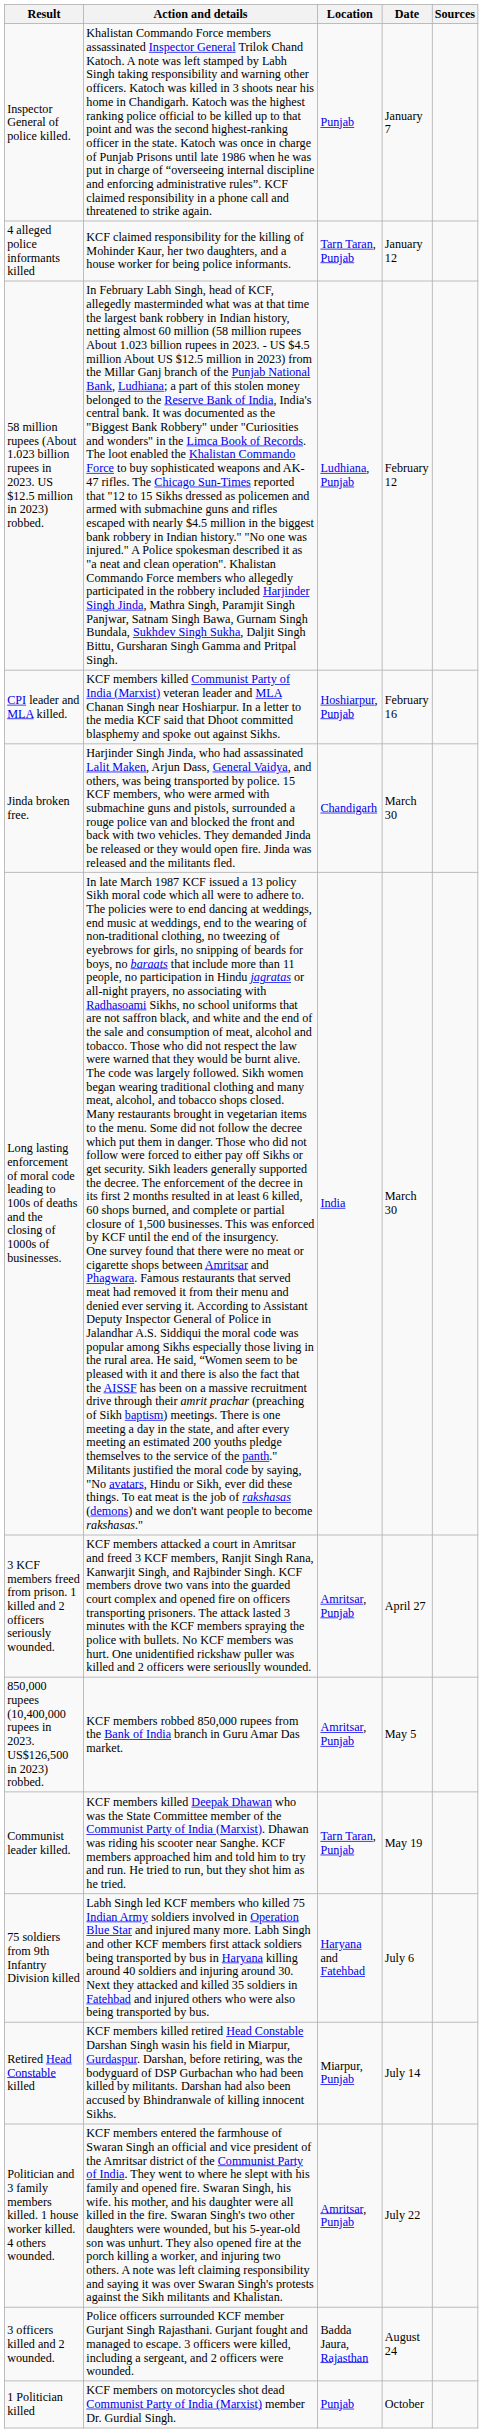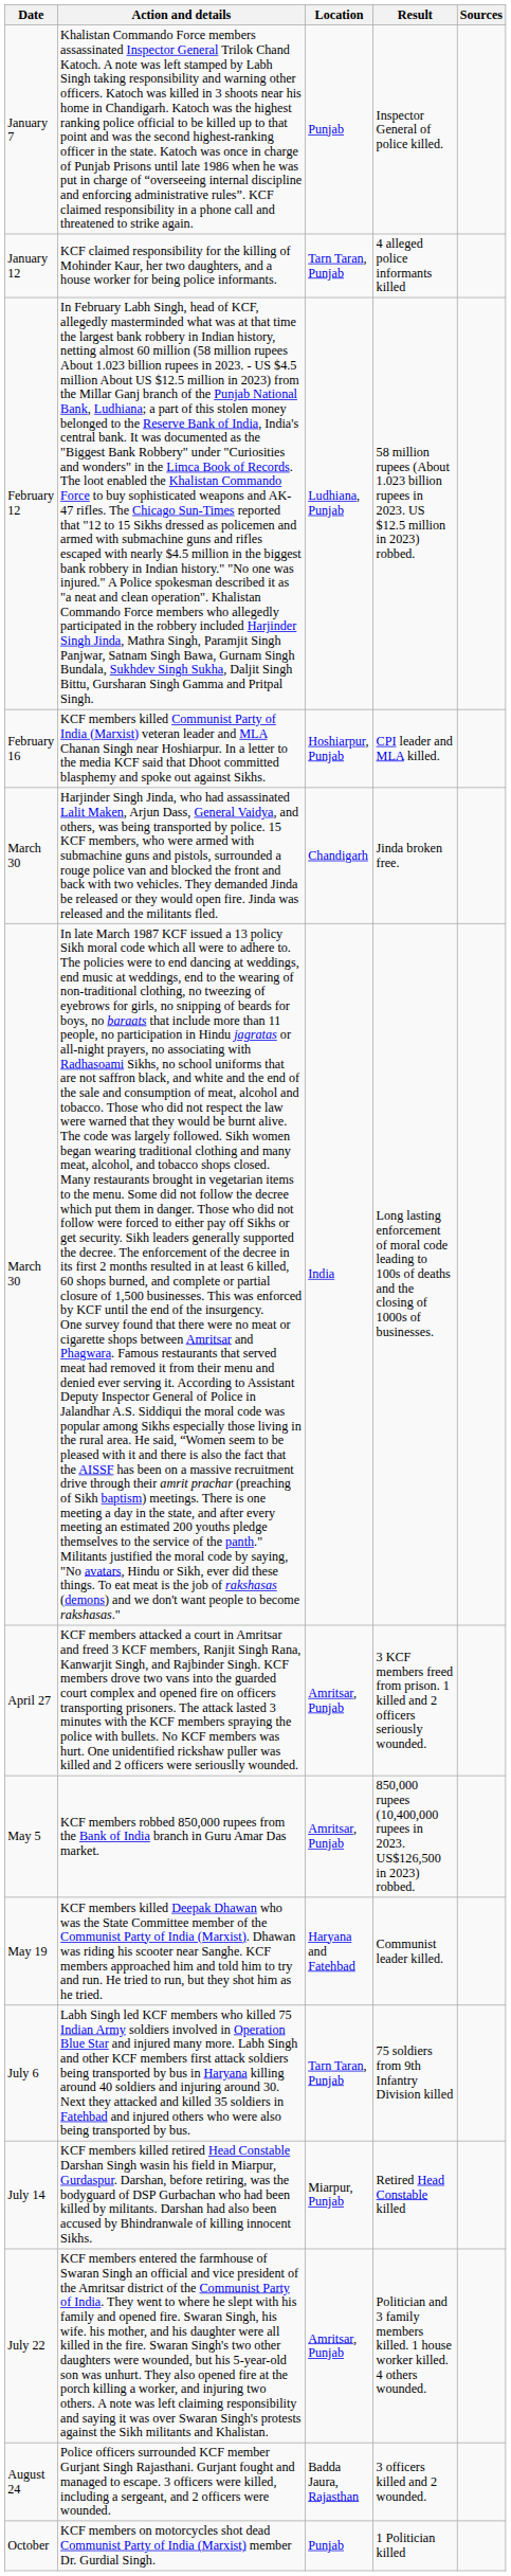columns swapped: Date <-> Result
row 10 | Location: Tarn Taran, Punjab -> Haryana and Fatehbad
row 11 | Location: Haryana and Fatehbad -> Tarn Taran, Punjab
